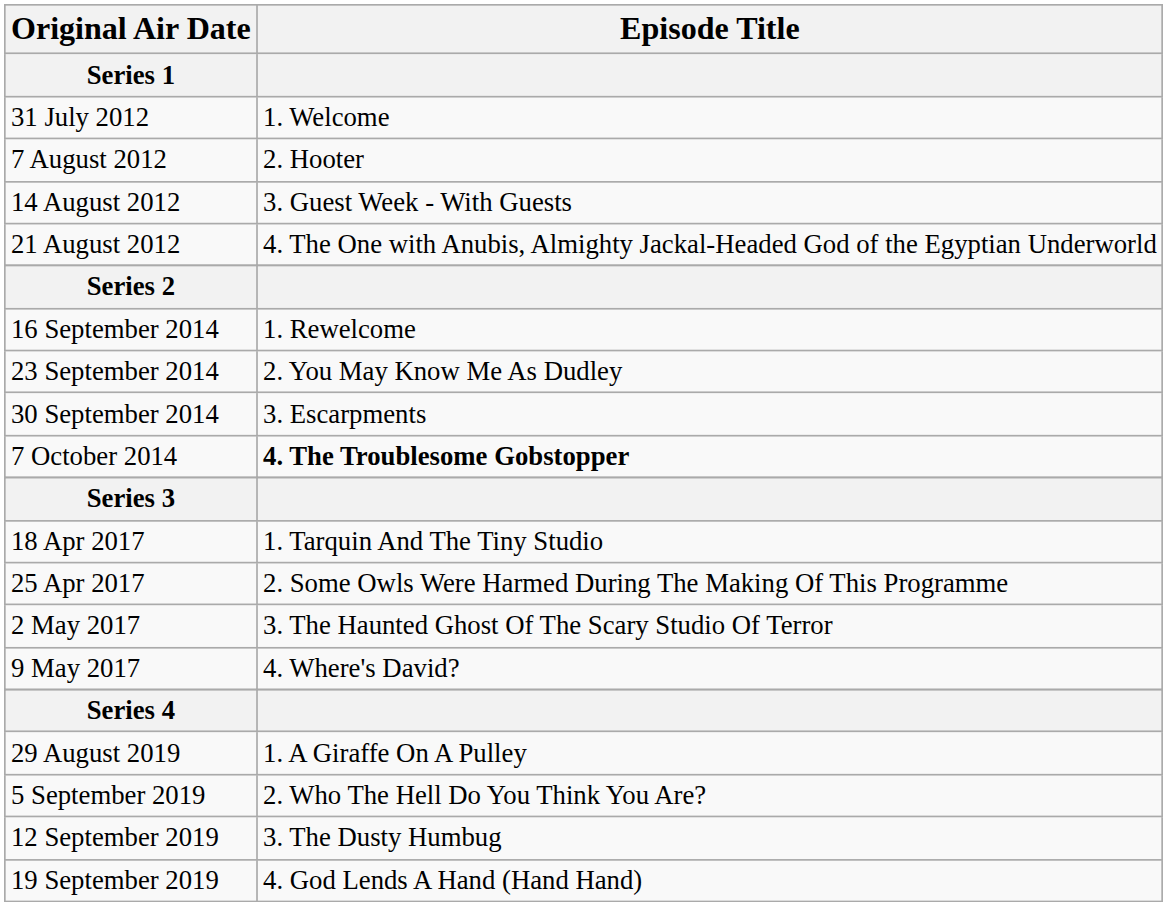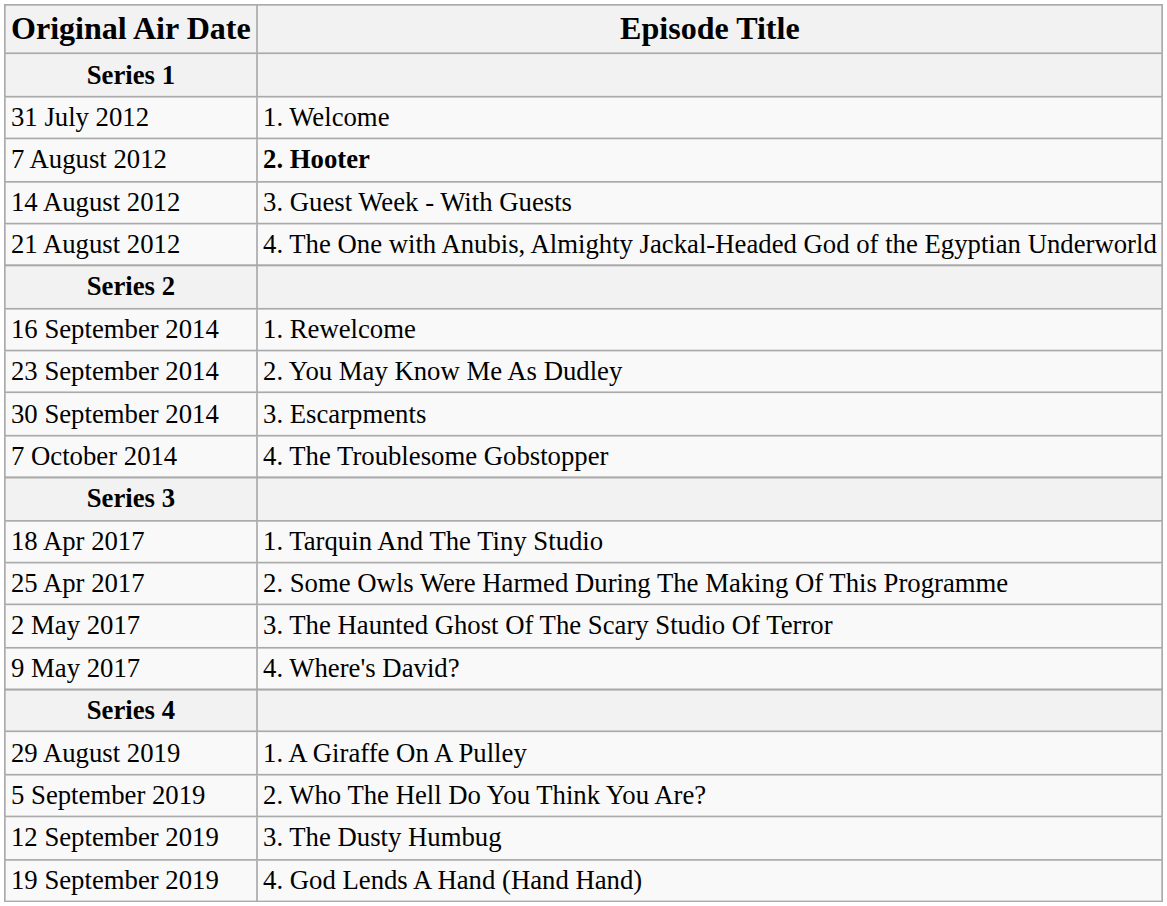7 August 2012 | Episode Title: normal -> bold
7 October 2014 | Episode Title: bold -> normal
